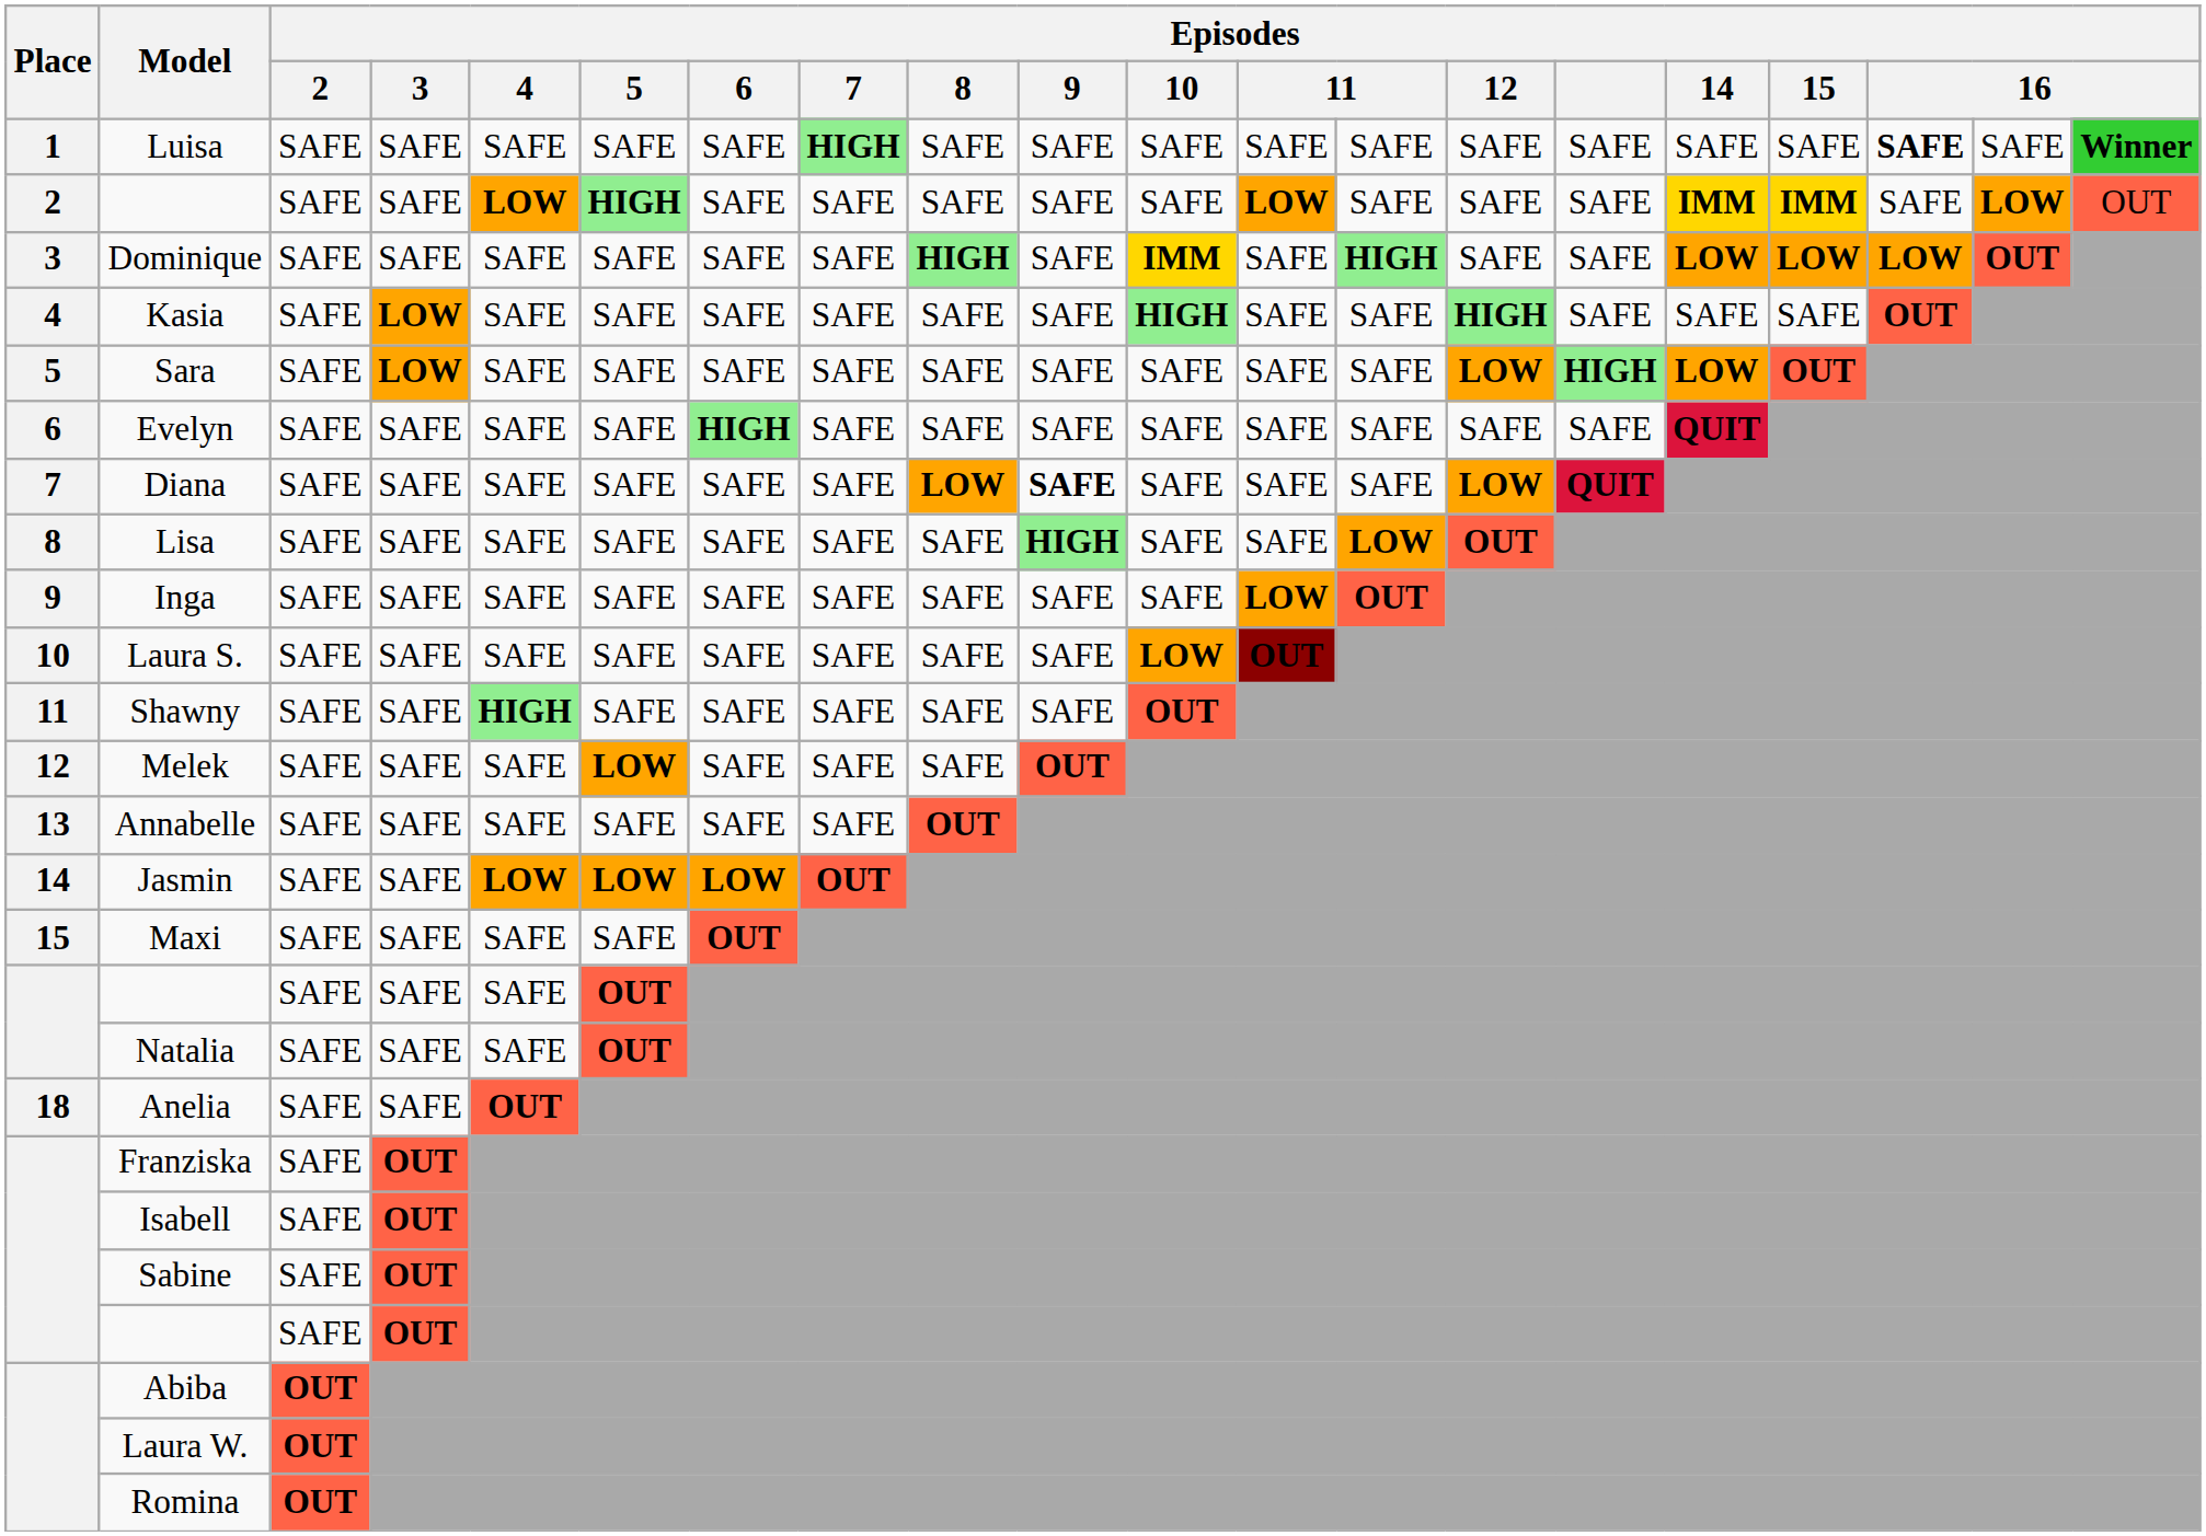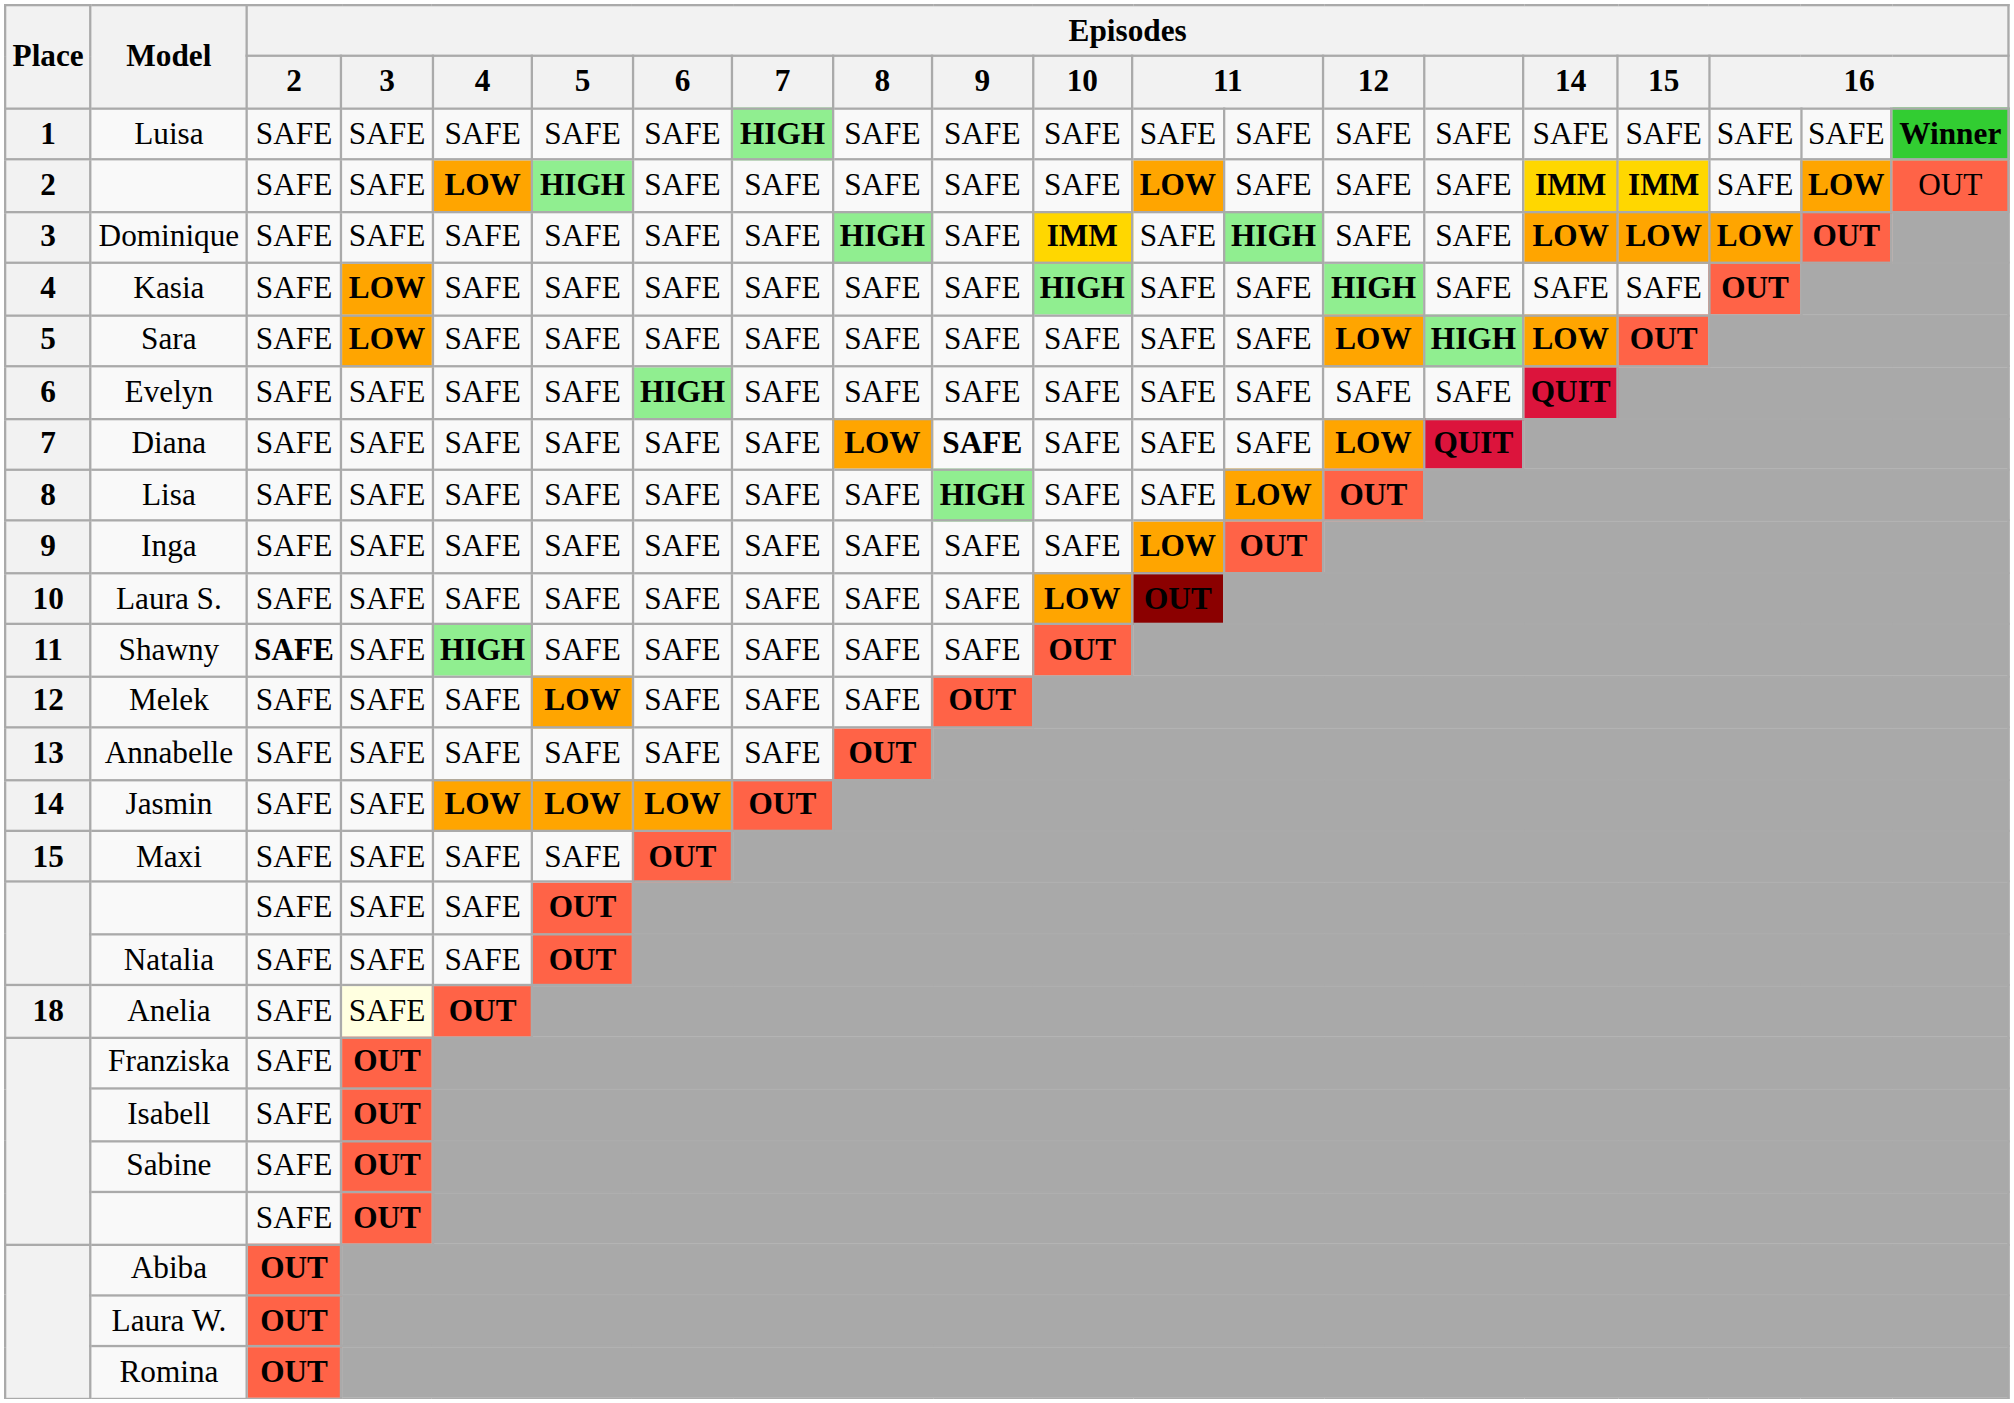Luisa | column 18: bold -> normal
Shawny | Episodes / 2: normal -> bold
Anelia | Episodes / 3: no background -> lightyellow background
